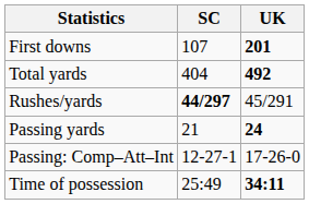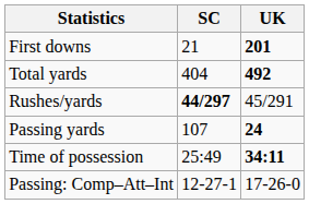First downs | SC: 107 -> 21
Passing yards | SC: 21 -> 107
rows swapped: Passing: Comp–Att–Int <-> Time of possession
